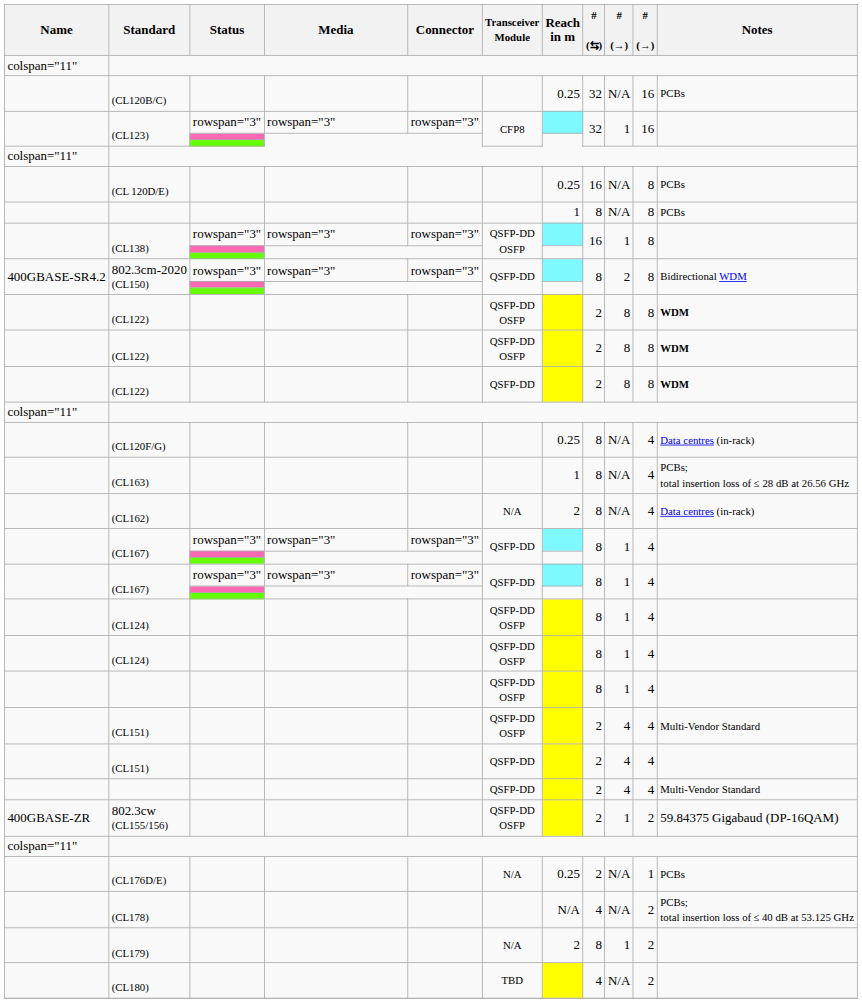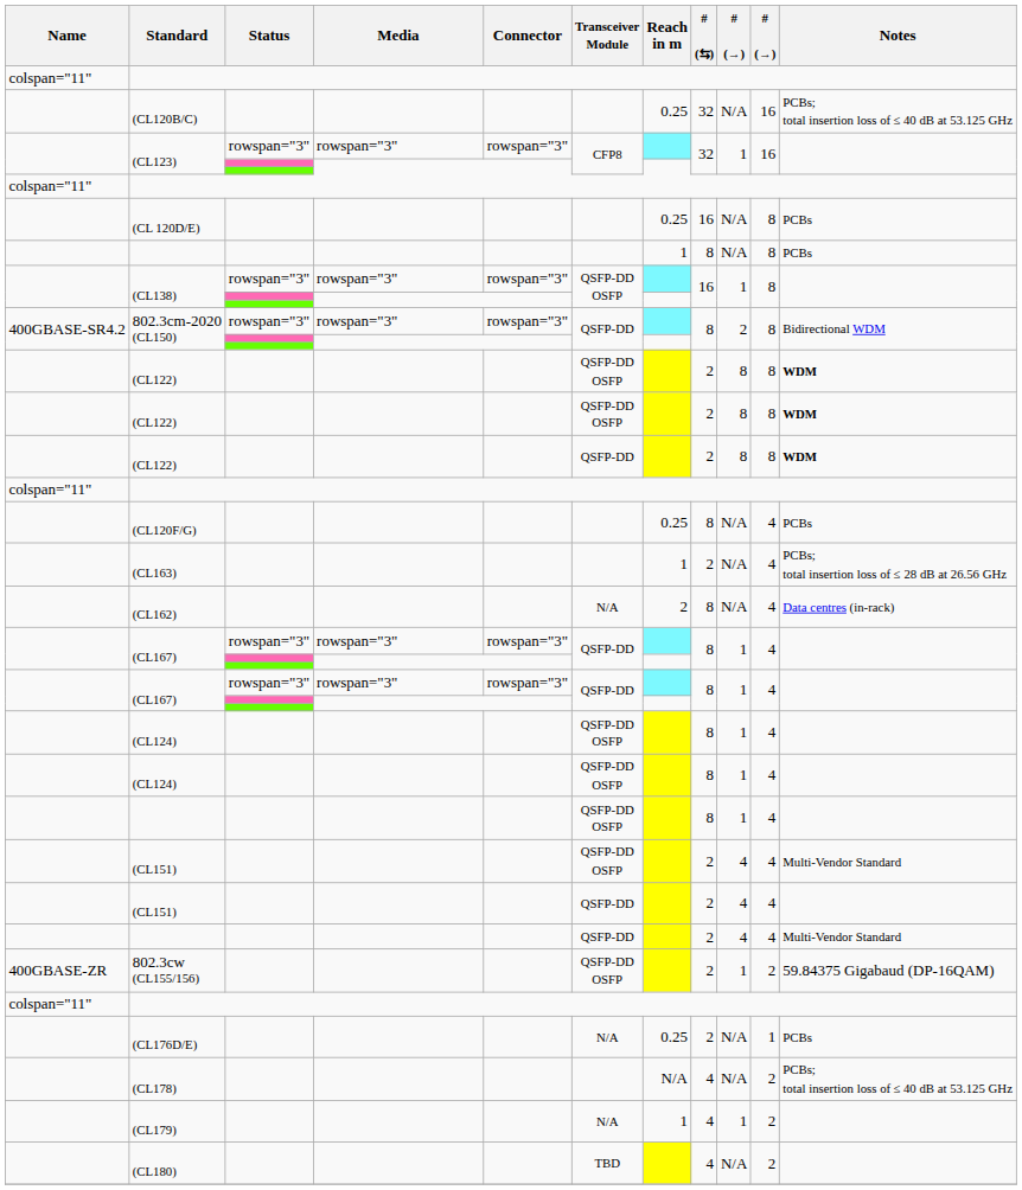(CL120B/C) | Notes: PCBs -> PCBs; total insertion loss of ≤ 40 dB at 53.125 GHz
(CL120F/G) | Notes: Data centres (in-rack) -> PCBs
(CL163) | # (⇆): 8 -> 2
(CL179) | Reach in m: 2 -> 1
(CL179) | # (⇆): 8 -> 4
